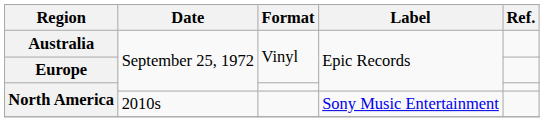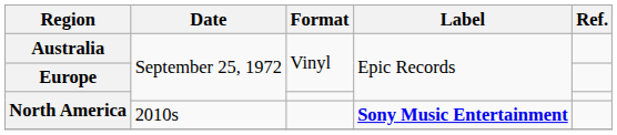North America / 2010s | Label: normal -> bold
